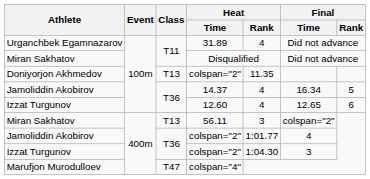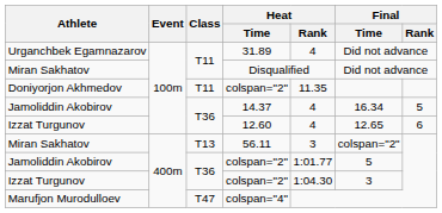Doniyorjon Akhmedov / colspan="2" | Class: T13 -> T11
Jamoliddin Akobirov / colspan="2" | Final / Time: 4 -> 5
